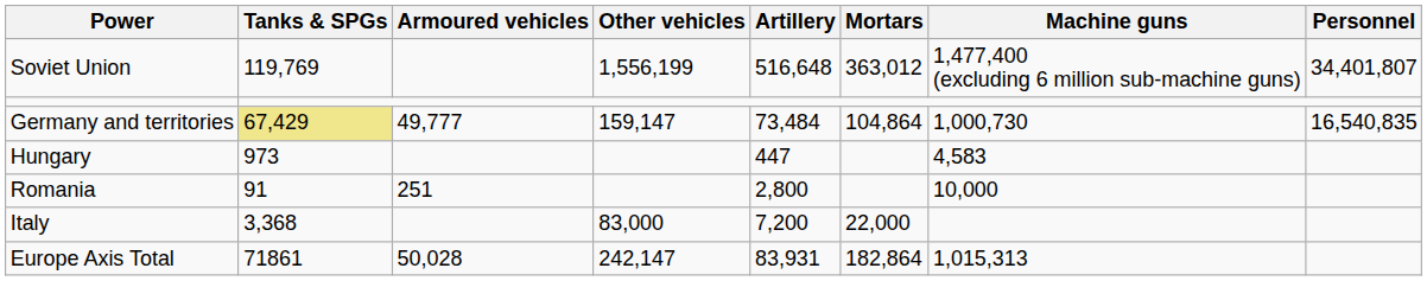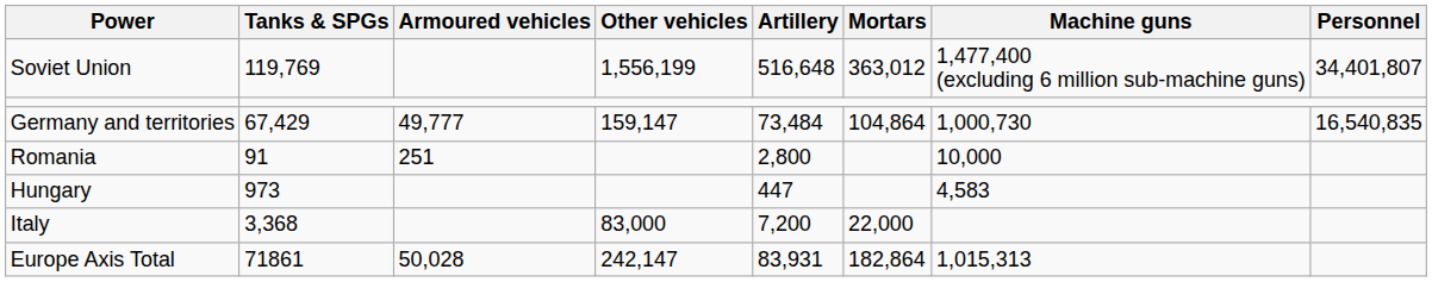Germany and territories | Tanks & SPGs: khaki background -> no background
rows swapped: Hungary <-> Romania
